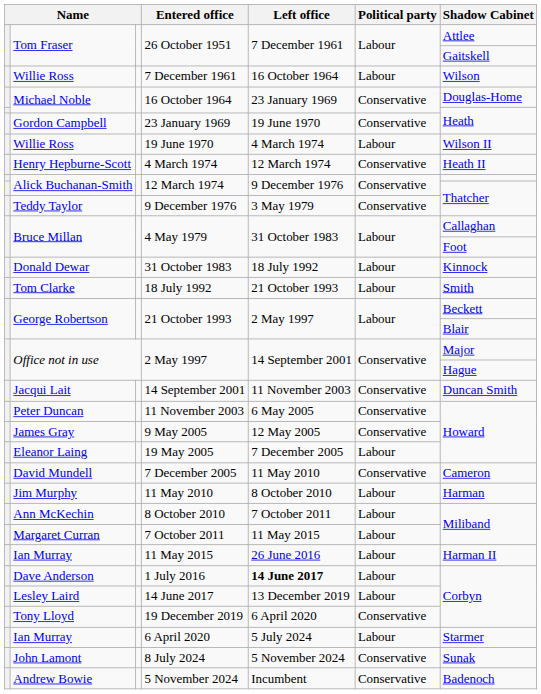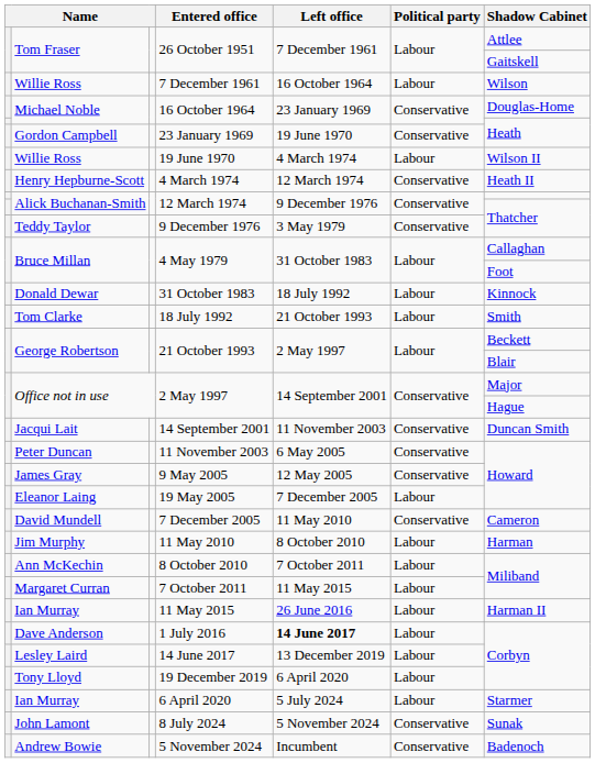19 December 2019 | Political party: Conservative -> Labour
